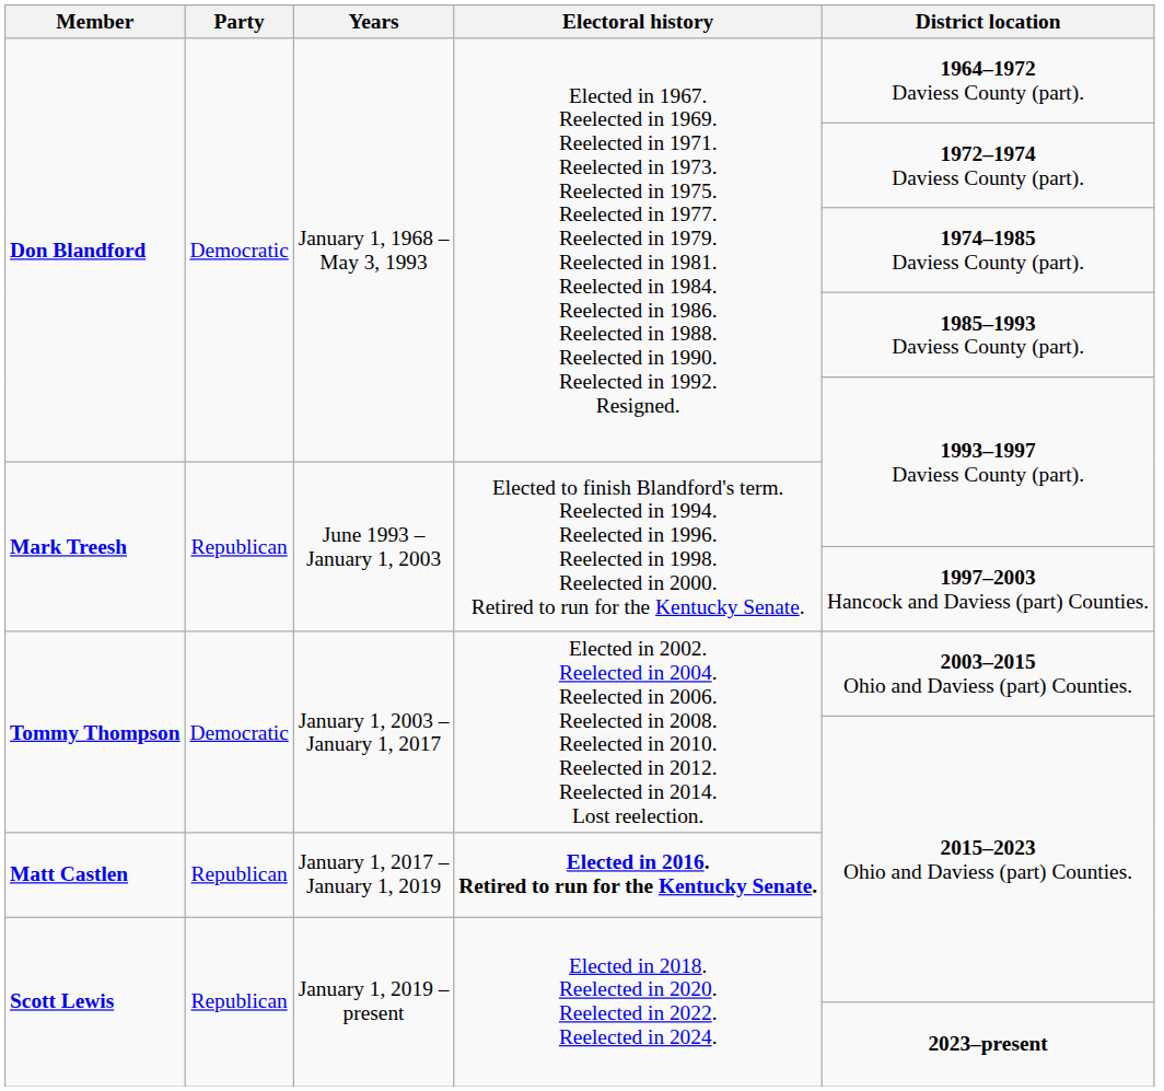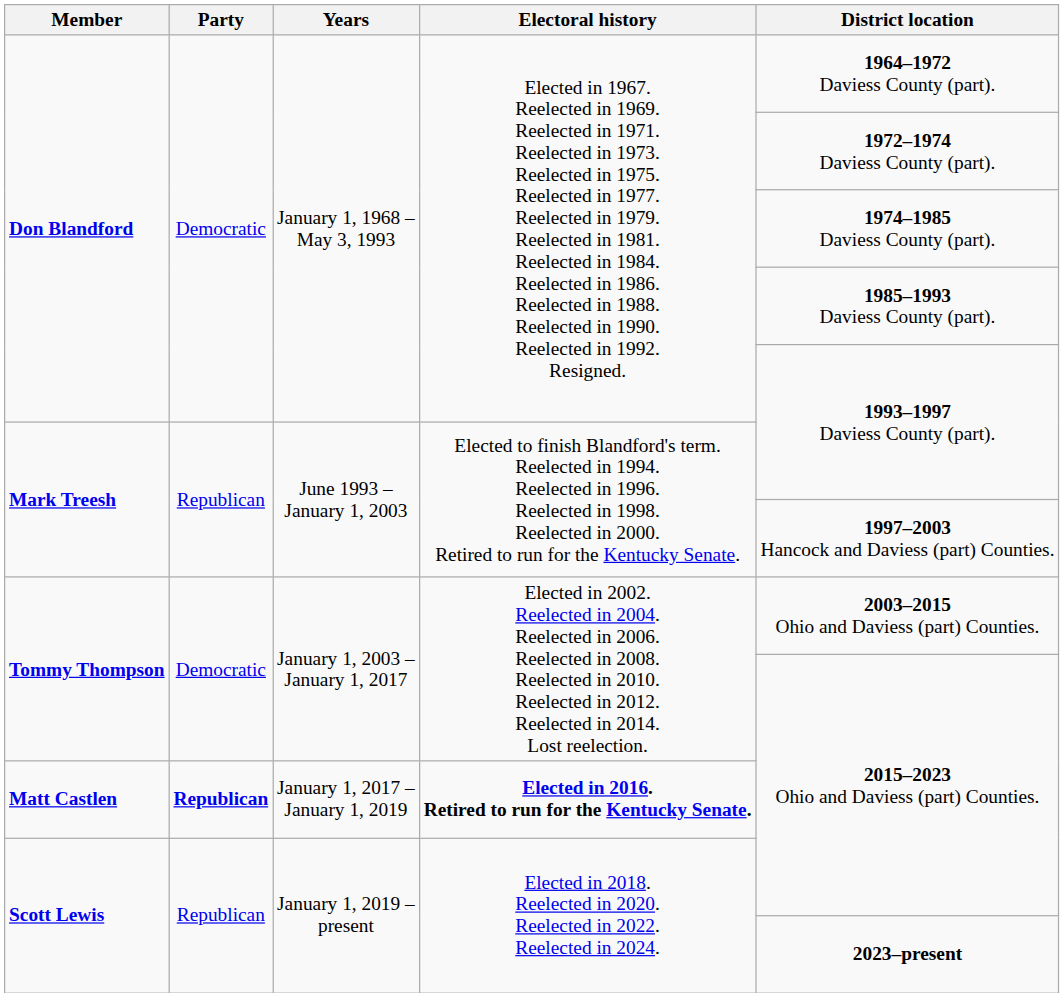Matt Castlen | Party: normal -> bold
